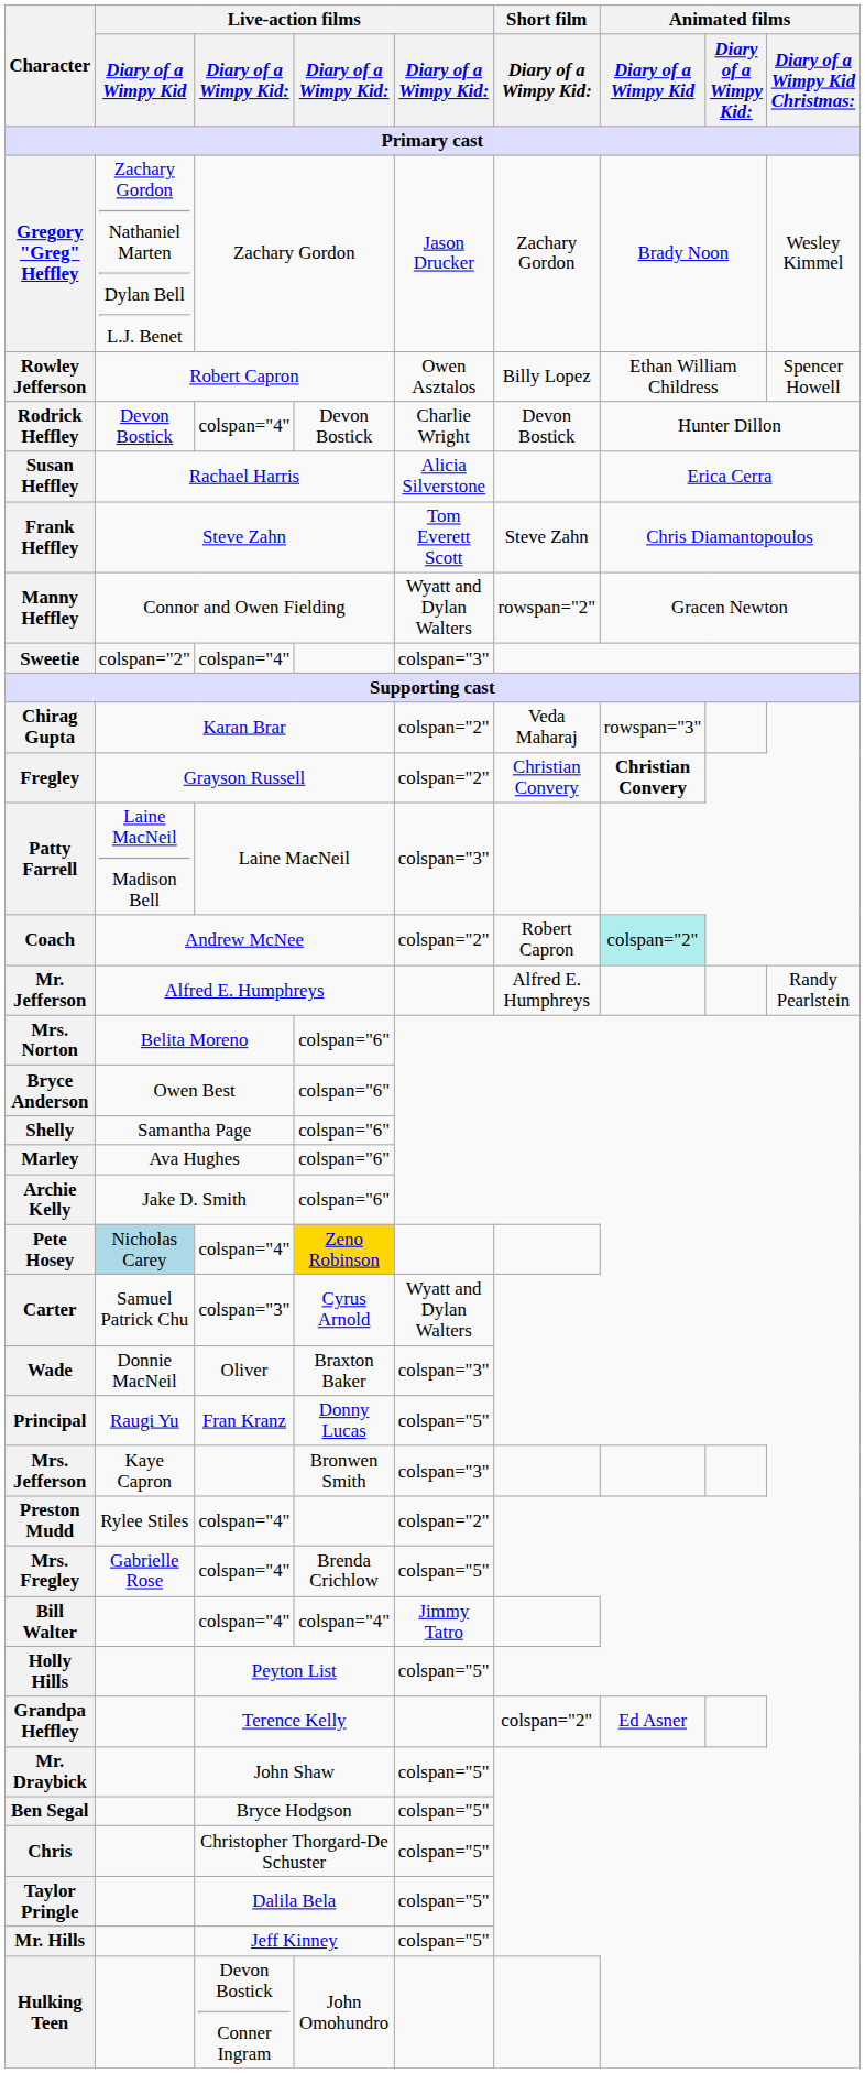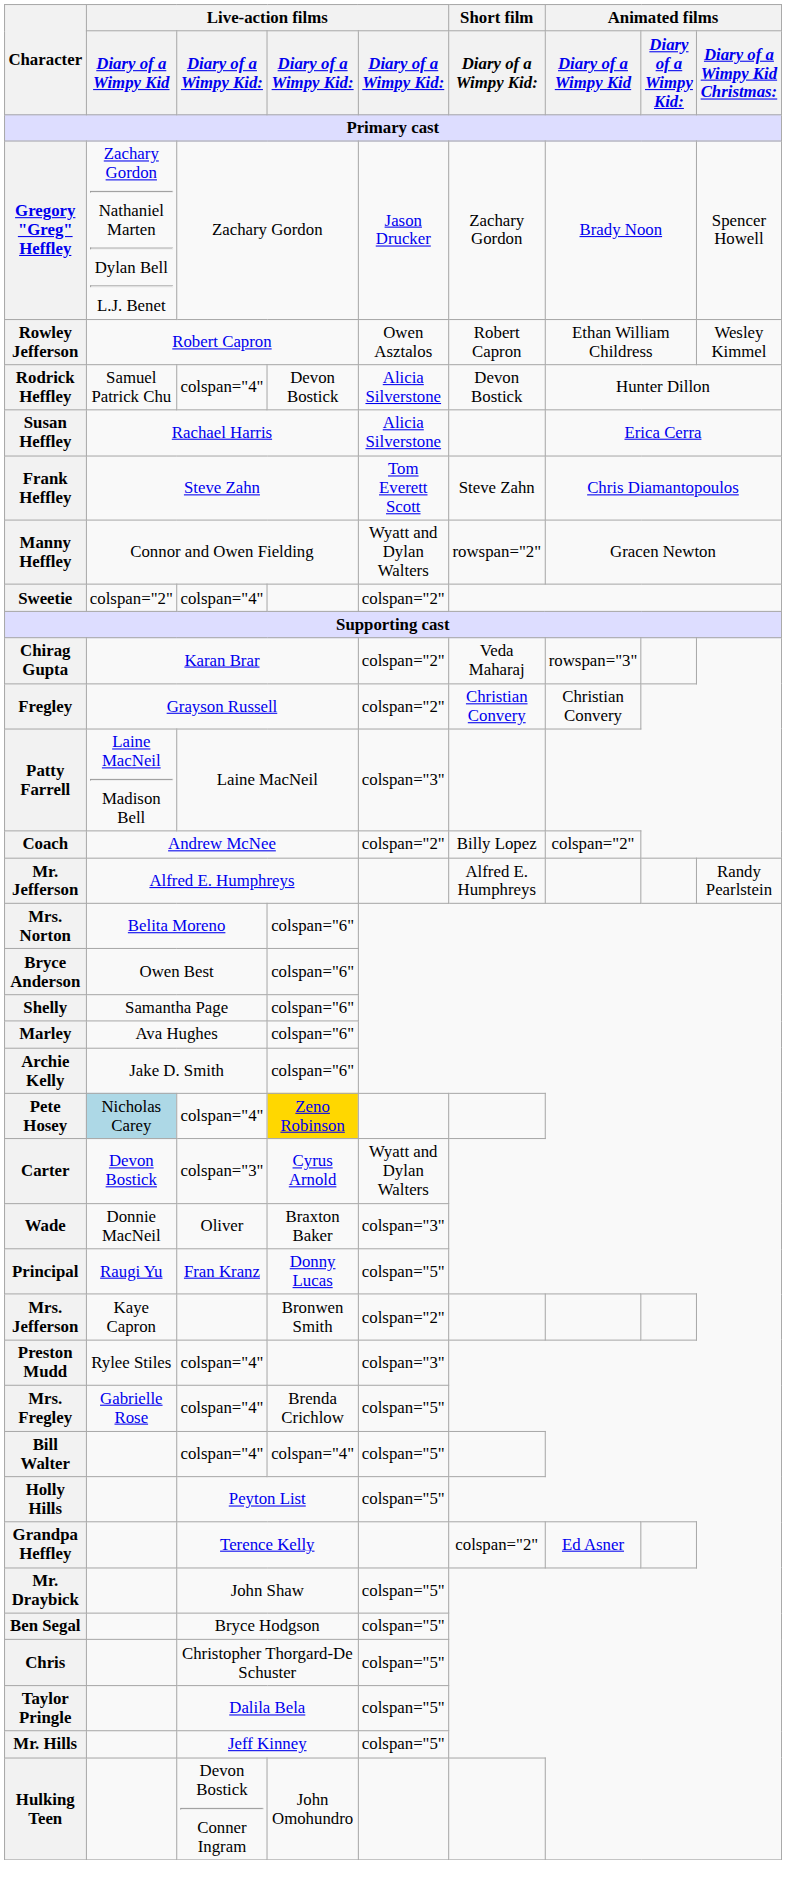Gregory "Greg" Heffley | Animated films / Diary of a Wimpy Kid Christmas:: Wesley Kimmel -> Spencer Howell
Rowley Jefferson | Short film / Diary of a Wimpy Kid:: Billy Lopez -> Robert Capron
Rowley Jefferson | Animated films / Diary of a Wimpy Kid Christmas:: Spencer Howell -> Wesley Kimmel
Rodrick Heffley | Live-action films / Diary of a Wimpy Kid: Devon Bostick -> Samuel Patrick Chu
Rodrick Heffley | column 5: Charlie Wright -> Alicia Silverstone
Sweetie | column 5: colspan="3" -> colspan="2"
Fregley | Animated films / Diary of a Wimpy Kid: bold -> normal
Coach | Short film / Diary of a Wimpy Kid:: Robert Capron -> Billy Lopez
Coach | Animated films / Diary of a Wimpy Kid: paleturquoise background -> no background
Carter | Live-action films / Diary of a Wimpy Kid: Samuel Patrick Chu -> Devon Bostick
Mrs. Jefferson | column 5: colspan="3" -> colspan="2"
Preston Mudd | column 5: colspan="2" -> colspan="3"
Bill Walter | column 5: Jimmy Tatro -> colspan="5"
